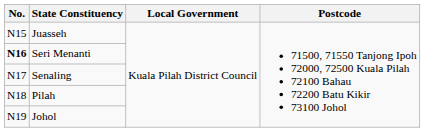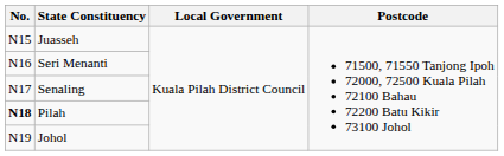Seri Menanti | No.: bold -> normal
Pilah | No.: normal -> bold
